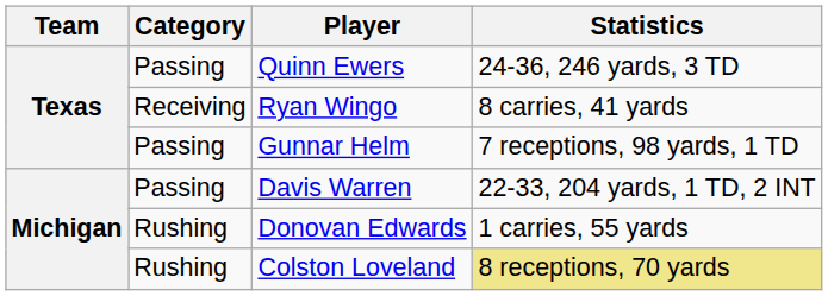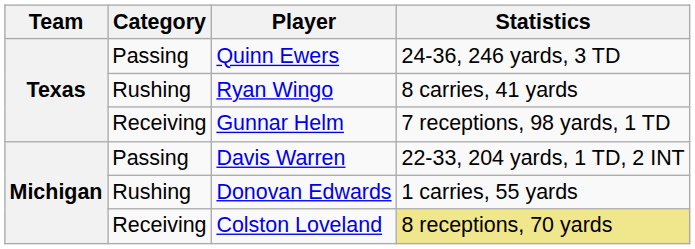Ryan Wingo | Category: Receiving -> Rushing
Gunnar Helm | Category: Passing -> Receiving
Colston Loveland | Category: Rushing -> Receiving
